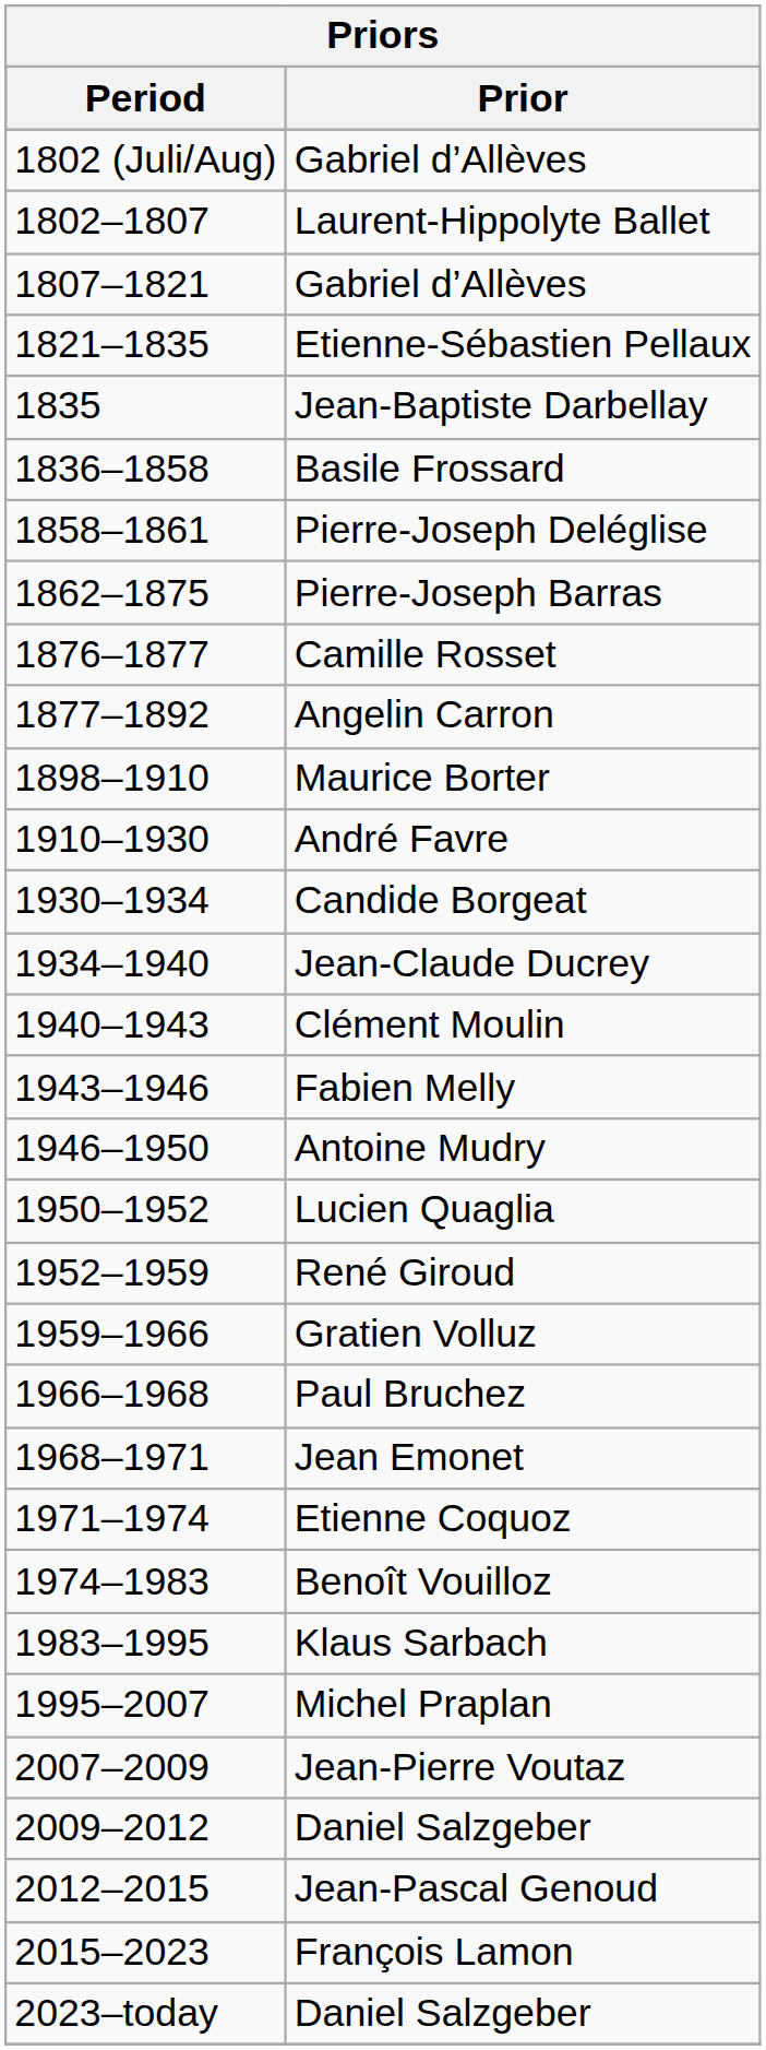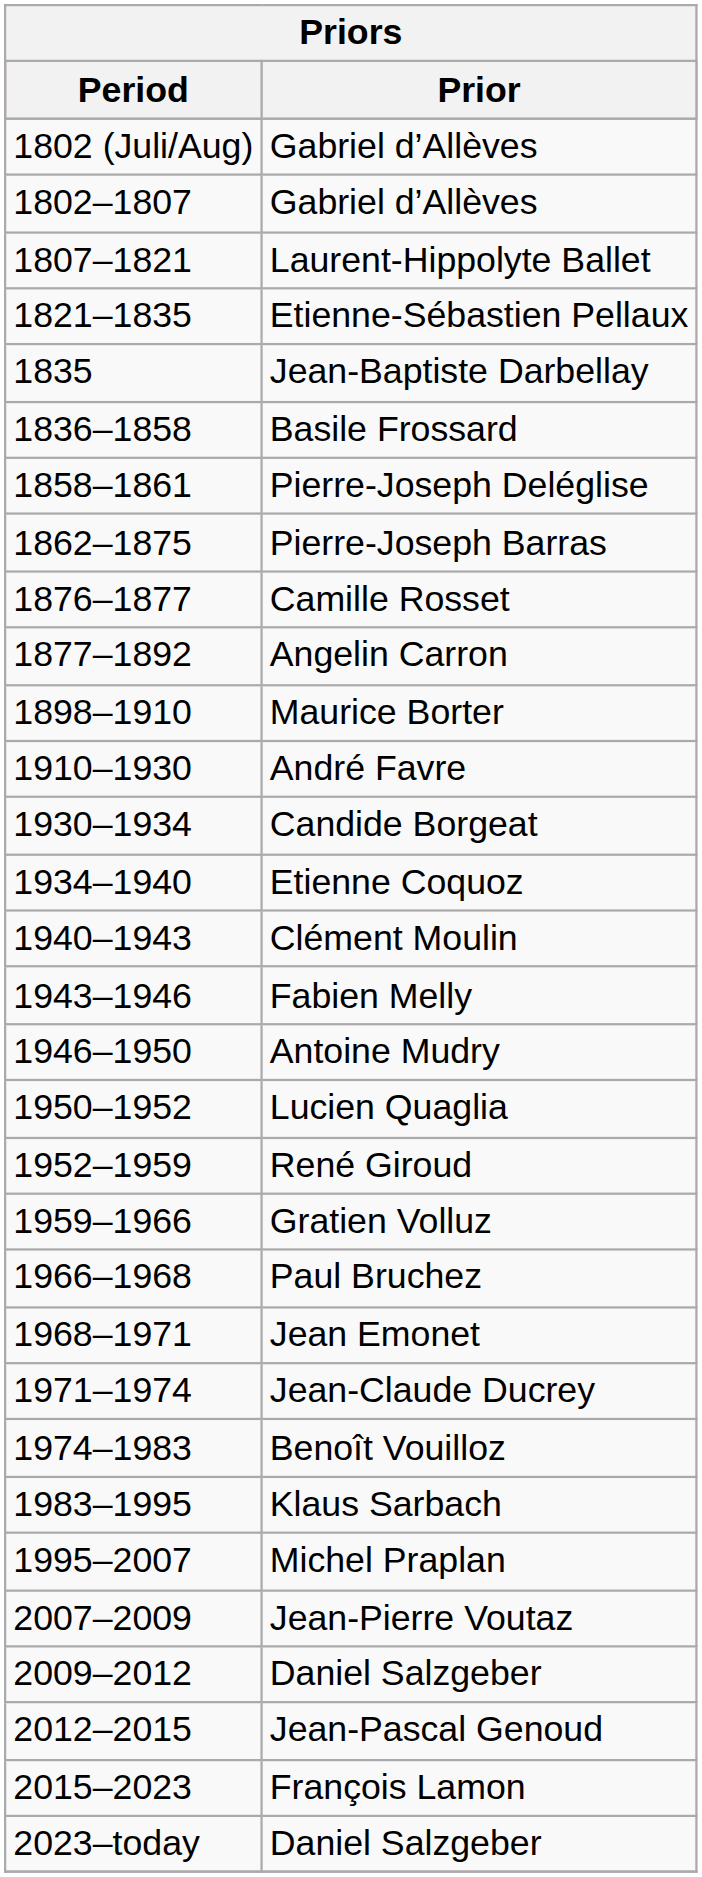row 4 | Prior: Laurent-Hippolyte Ballet -> Gabriel d’Allèves
row 5 | Prior: Gabriel d’Allèves -> Laurent-Hippolyte Ballet
row 16 | Prior: Jean-Claude Ducrey -> Etienne Coquoz
row 25 | Prior: Etienne Coquoz -> Jean-Claude Ducrey
